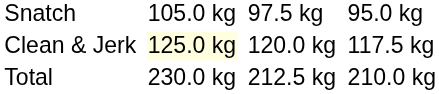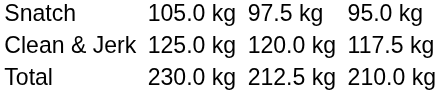Clean & Jerk | column 2: lightyellow background -> no background
